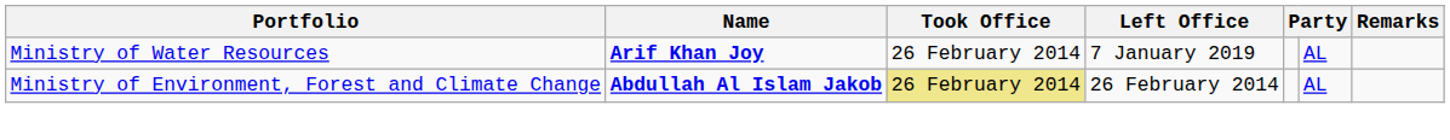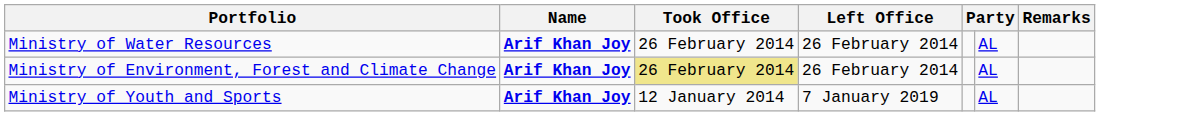Ministry of Water Resources | Left Office: 7 January 2019 -> 26 February 2014
Ministry of Environment, Forest and Climate Change | Name: Abdullah Al Islam Jakob -> Arif Khan Joy
+ row: Ministry of Youth and Sports | Arif Khan Joy | 12 January 2014 | 7 January 2019 | AL
